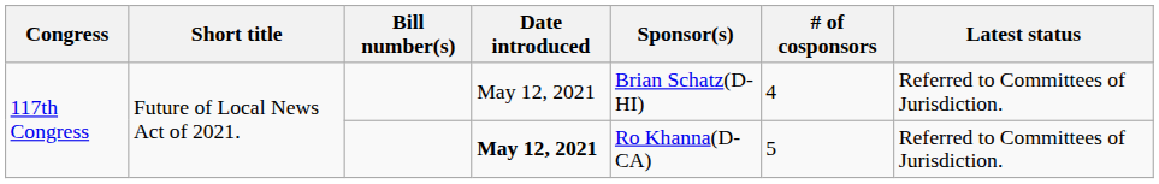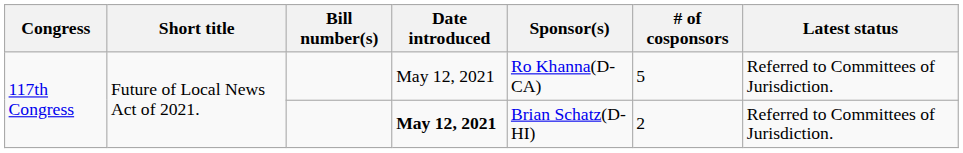row 2 | Sponsor(s): Brian Schatz(D-HI) -> Ro Khanna(D-CA)
row 2 | # of cosponsors: 4 -> 5
row 3 | Sponsor(s): Ro Khanna(D-CA) -> Brian Schatz(D-HI)
row 3 | # of cosponsors: 5 -> 2
